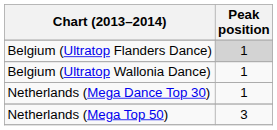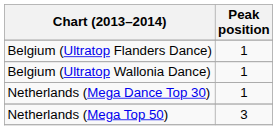Belgium (Ultratop Flanders Dance) | Peak position: lightgrey background -> no background
